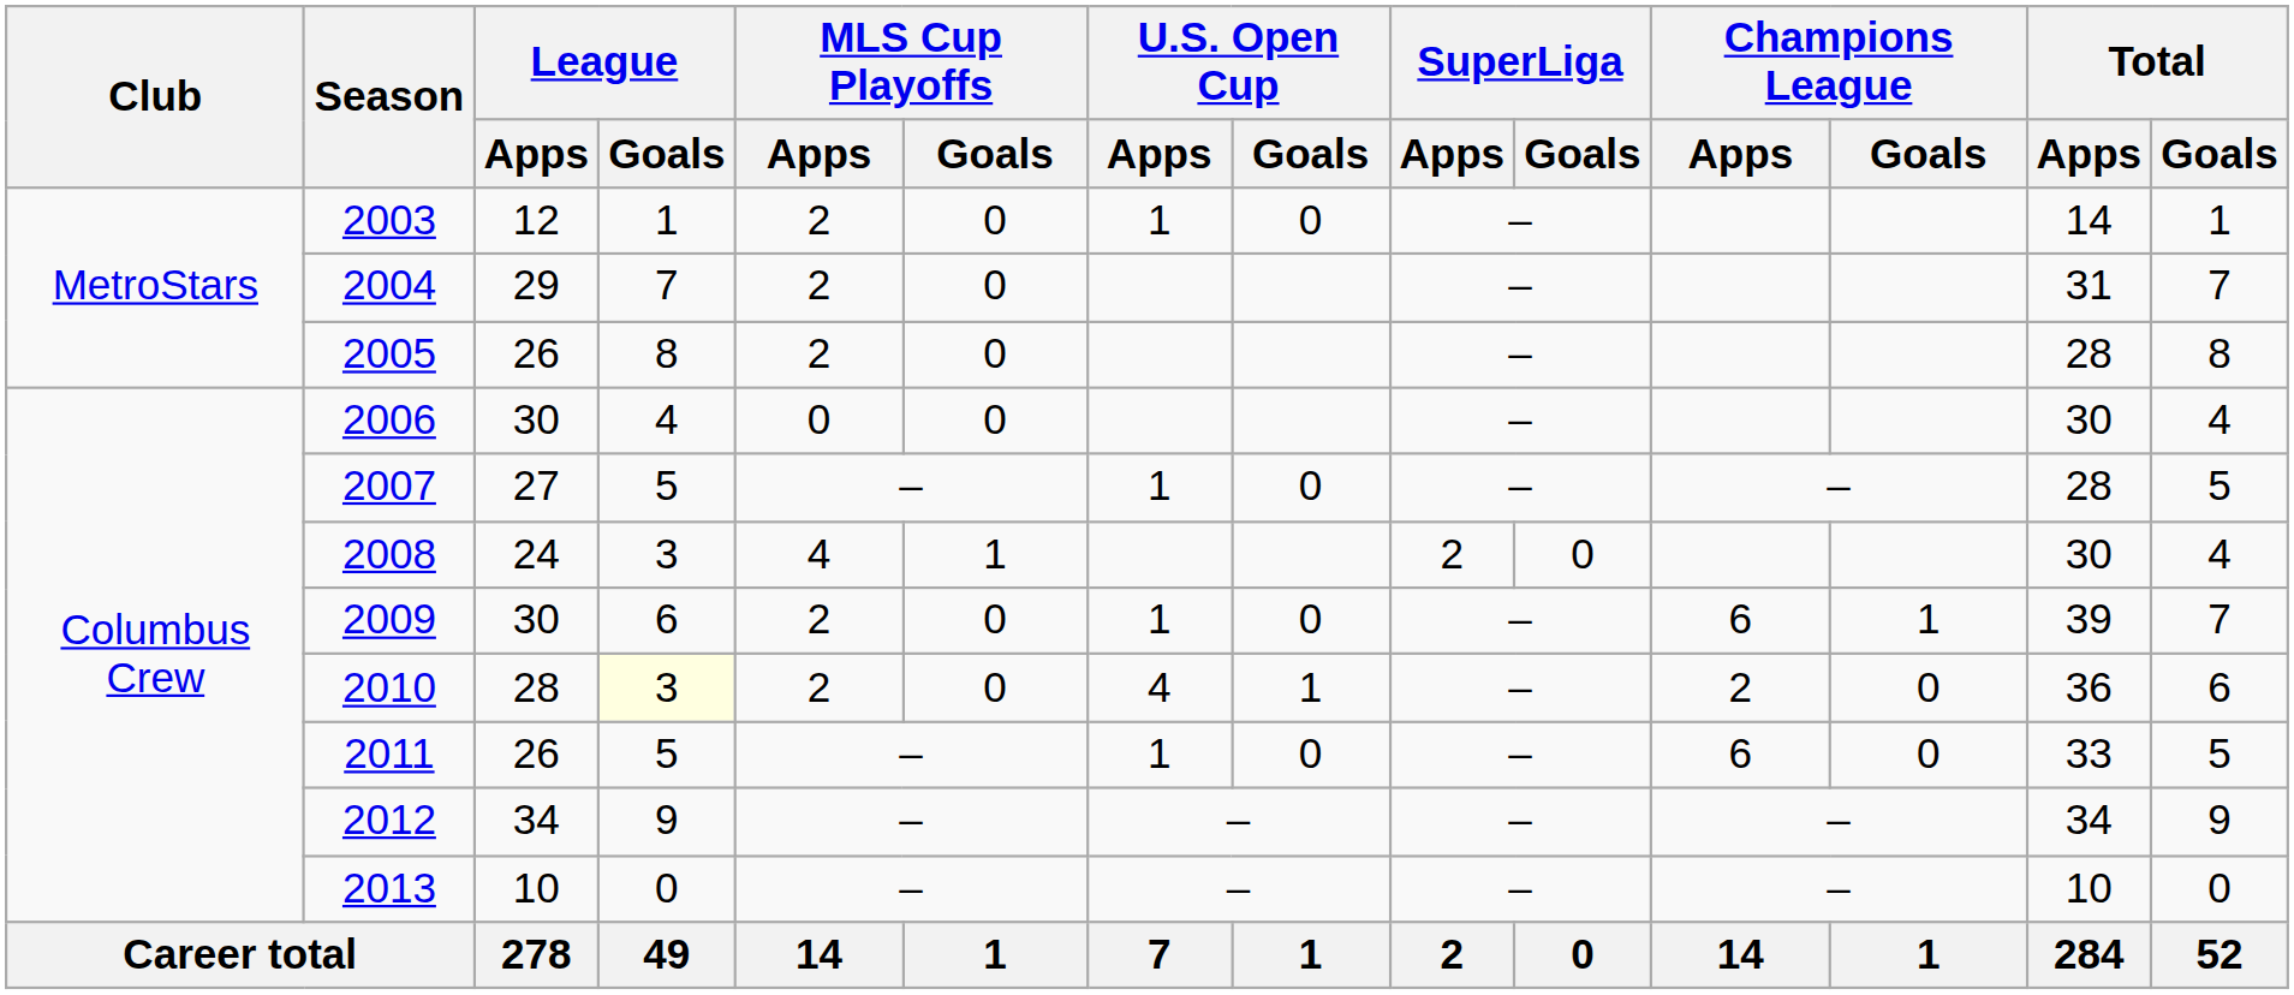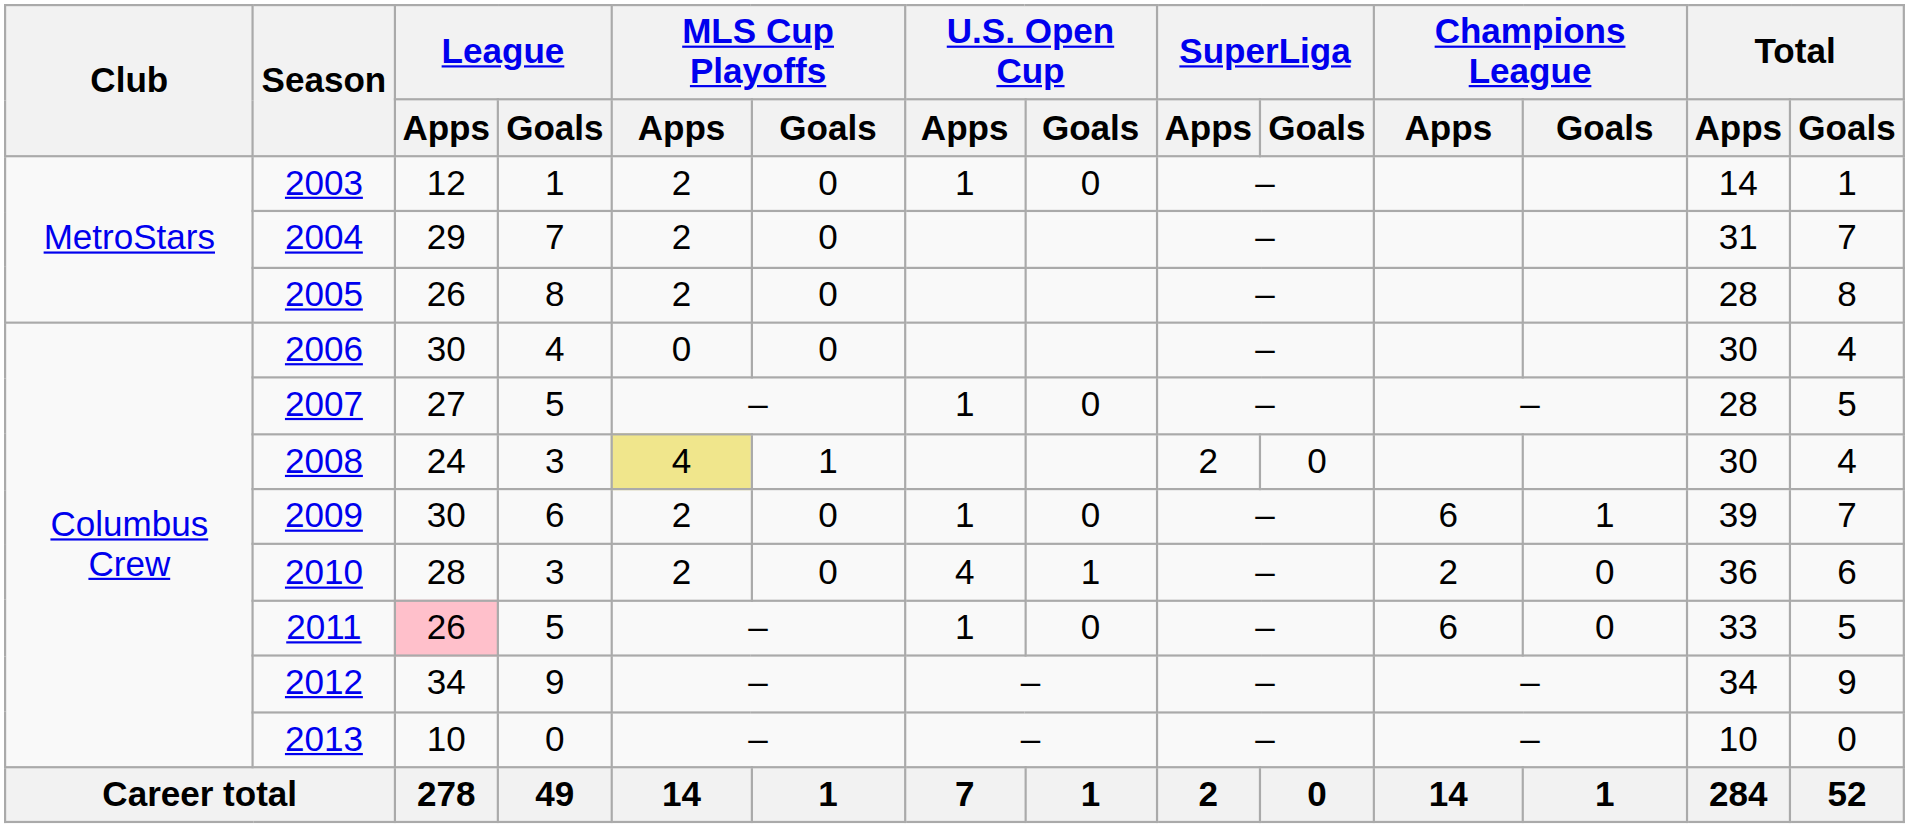2008 | MLS Cup Playoffs / Apps: no background -> khaki background
2010 | League / Goals: lightyellow background -> no background
2011 | League / Apps: no background -> pink background
